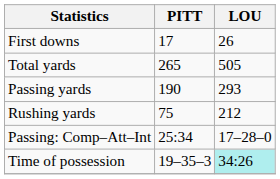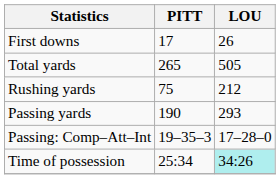rows swapped: Rushing yards <-> Passing yards
Passing: Comp–Att–Int | PITT: 25:34 -> 19–35–3
Time of possession | PITT: 19–35–3 -> 25:34
